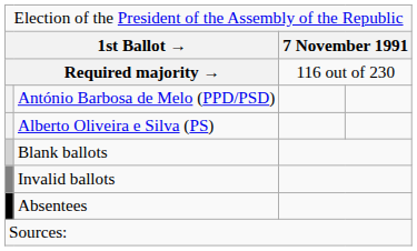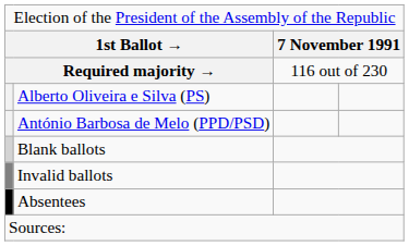rows swapped: António Barbosa de Melo (PPD/PSD) <-> Alberto Oliveira e Silva (PS)
